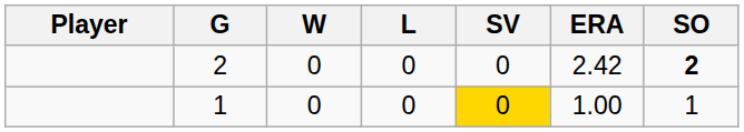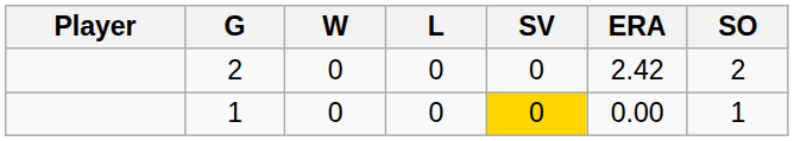row 2 | SO: bold -> normal
row 3 | ERA: 1.00 -> 0.00
